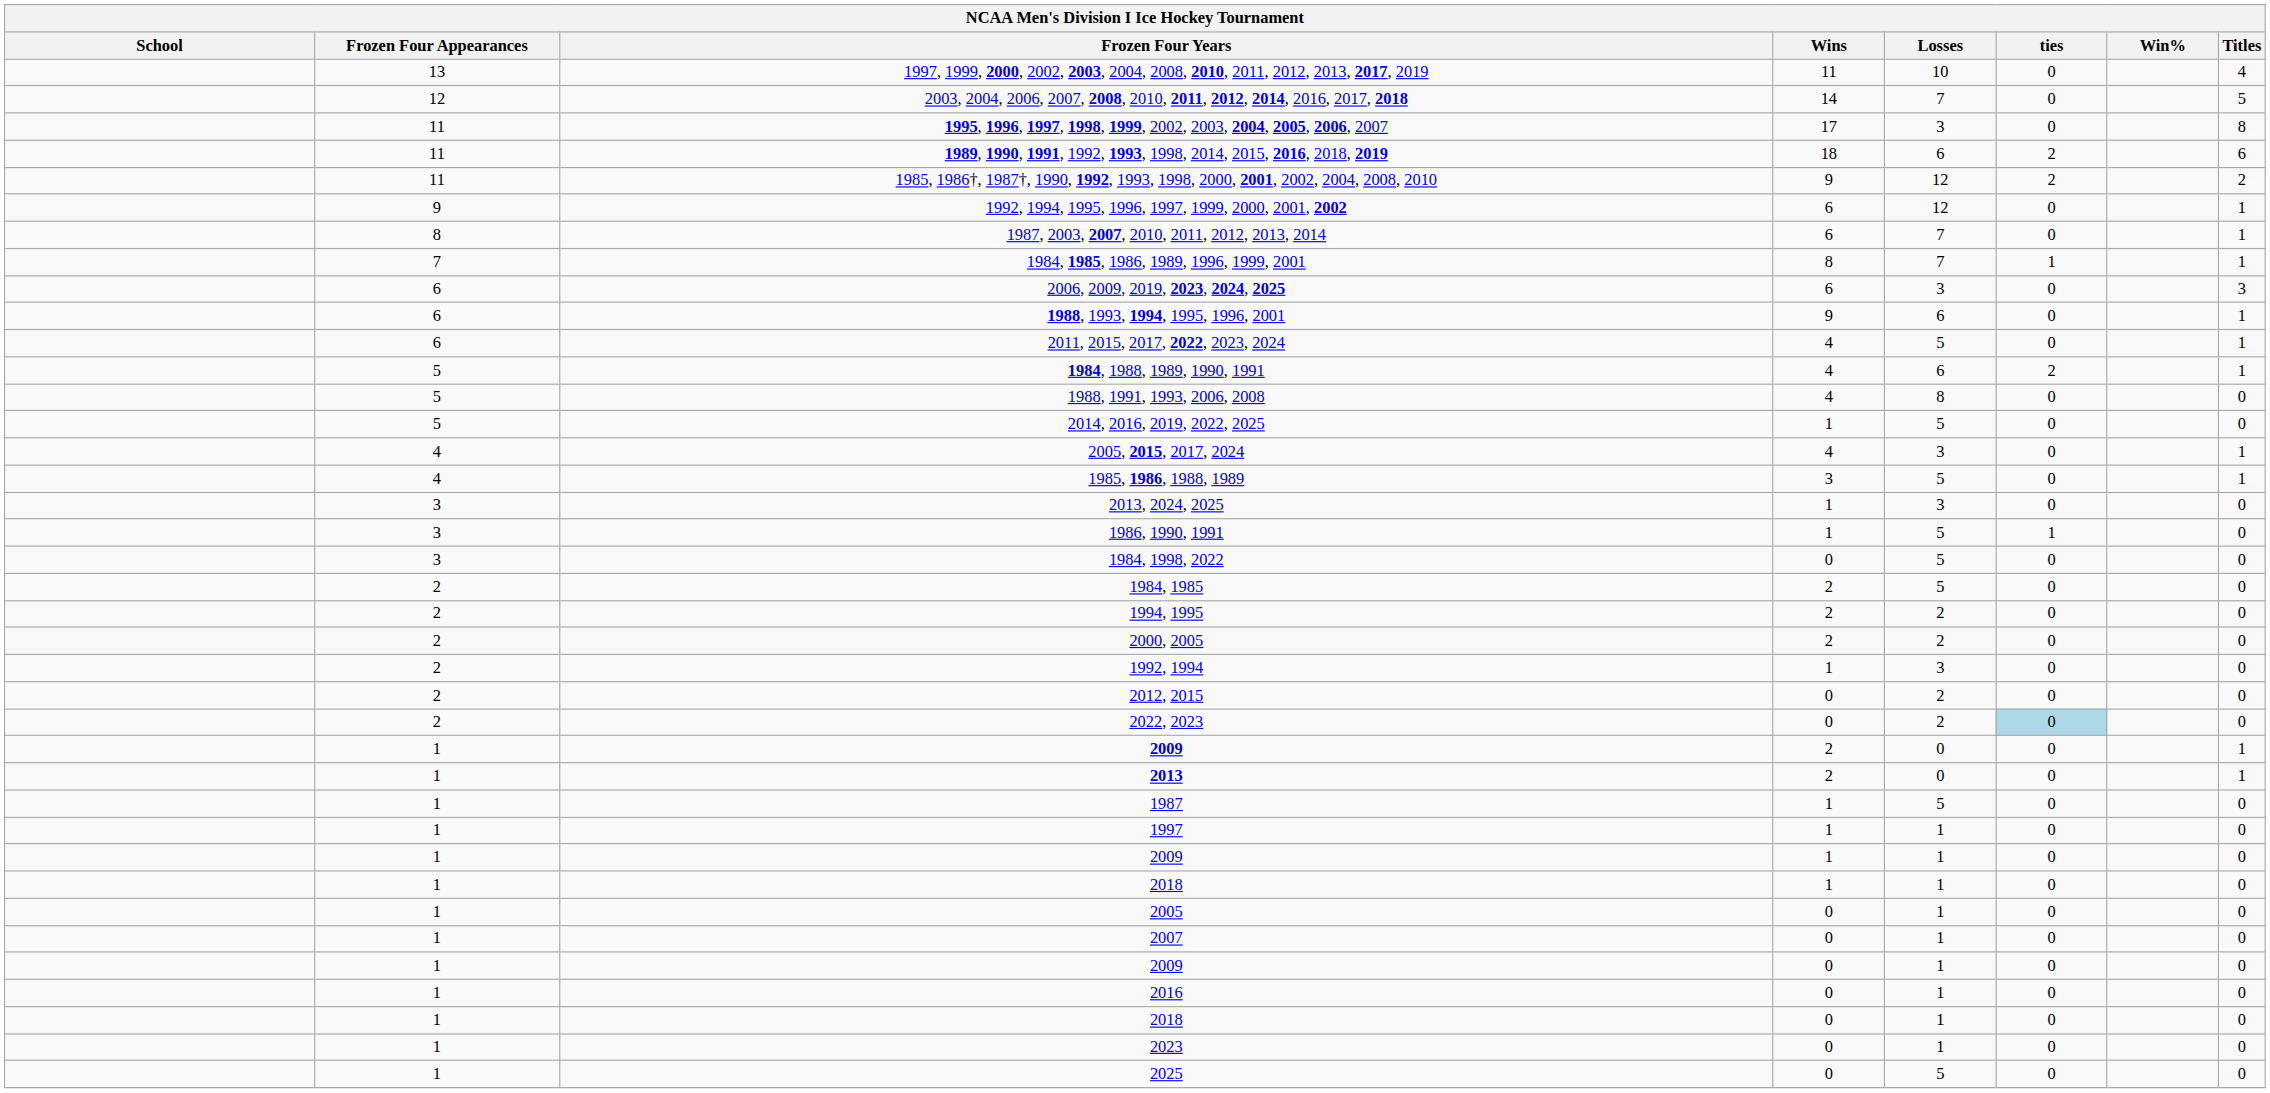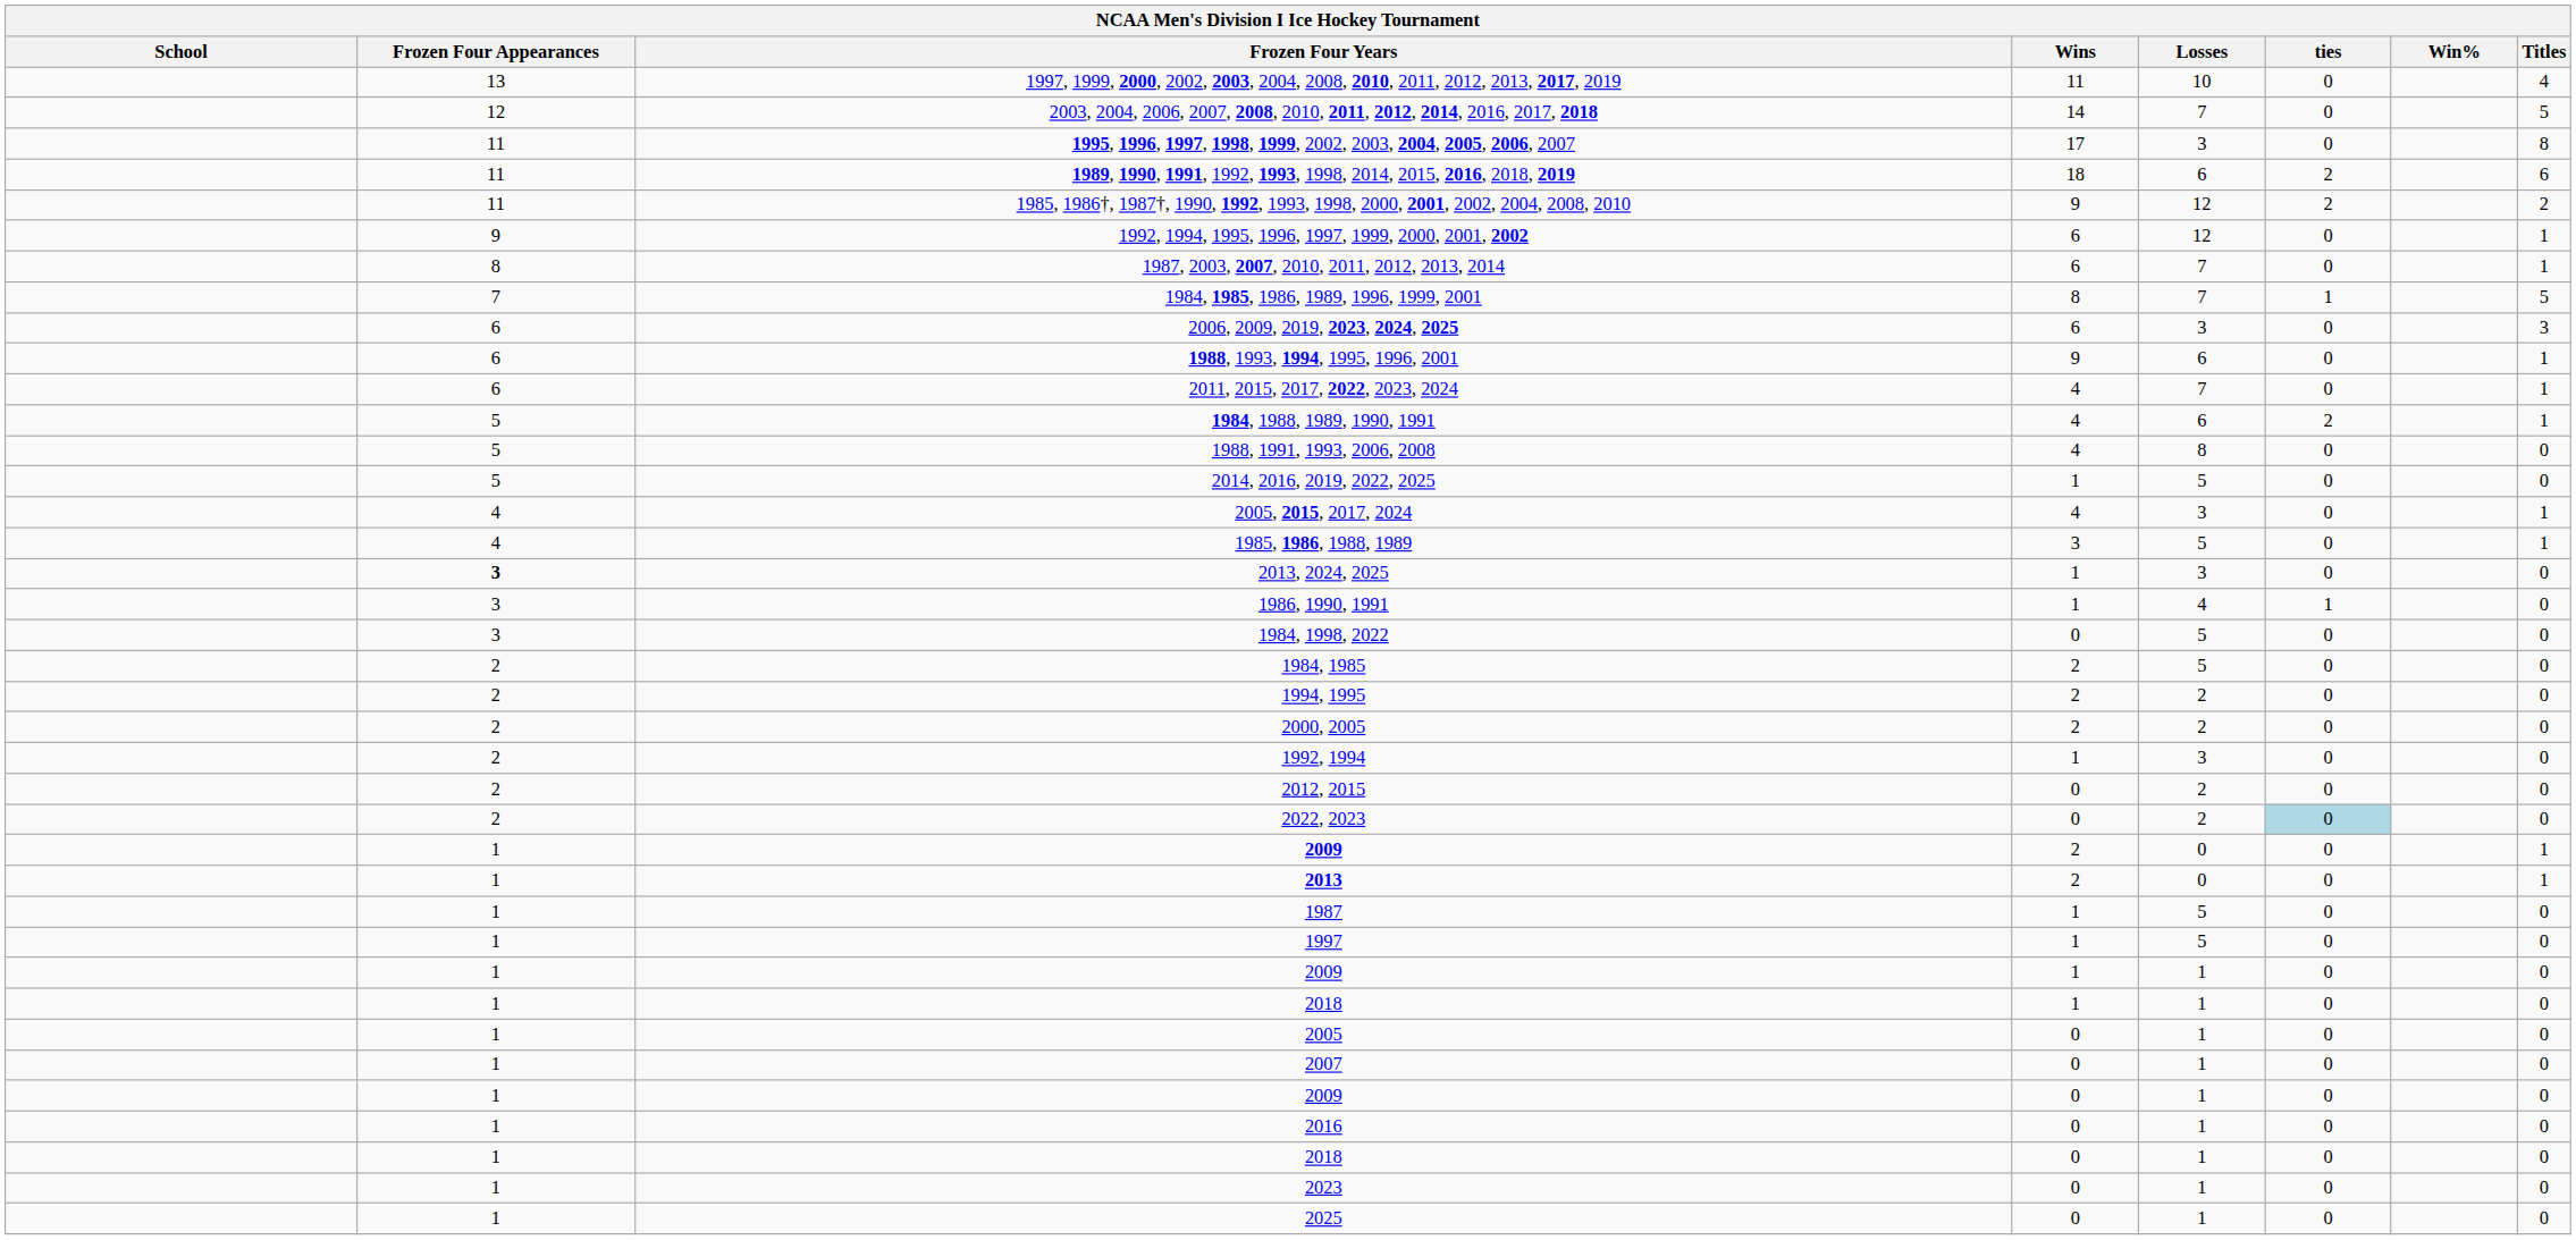1984, 1985, 1986, 1989, 1996, 1999, 2001 | Titles: 1 -> 5
2011, 2015, 2017, 2022, 2023, 2024 | Losses: 5 -> 7
2013, 2024, 2025 | Frozen Four Appearances: normal -> bold
1986, 1990, 1991 | Losses: 5 -> 4
1997 | Losses: 1 -> 5
2025 | Losses: 5 -> 1
